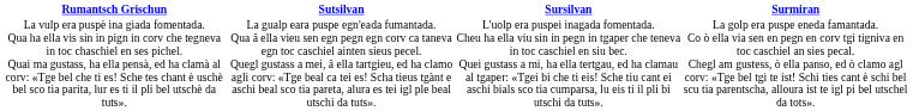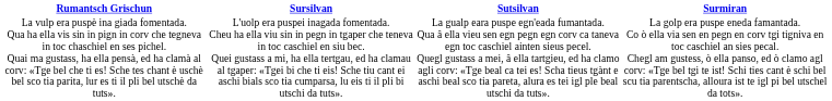columns swapped: Sursilvan <-> Sutsilvan
